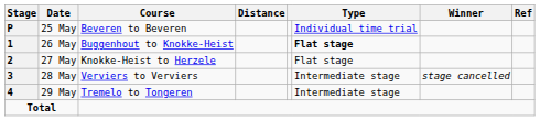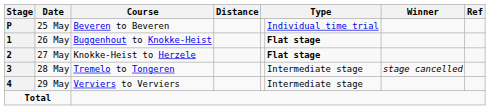27 May | column 6: normal -> bold
28 May | Course: Verviers to Verviers -> Tremelo to Tongeren
29 May | Course: Tremelo to Tongeren -> Verviers to Verviers
